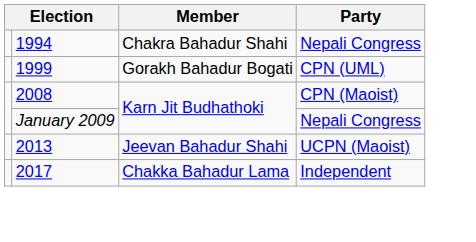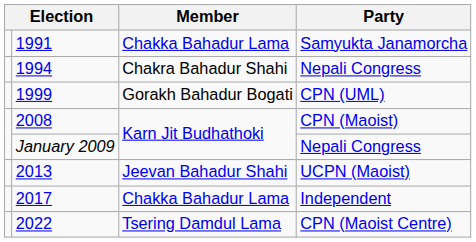+ row: 1991 | Chakka Bahadur Lama | Samyukta Janamorcha
+ row: 2022 | Tsering Damdul Lama | CPN (Maoist Centre)
